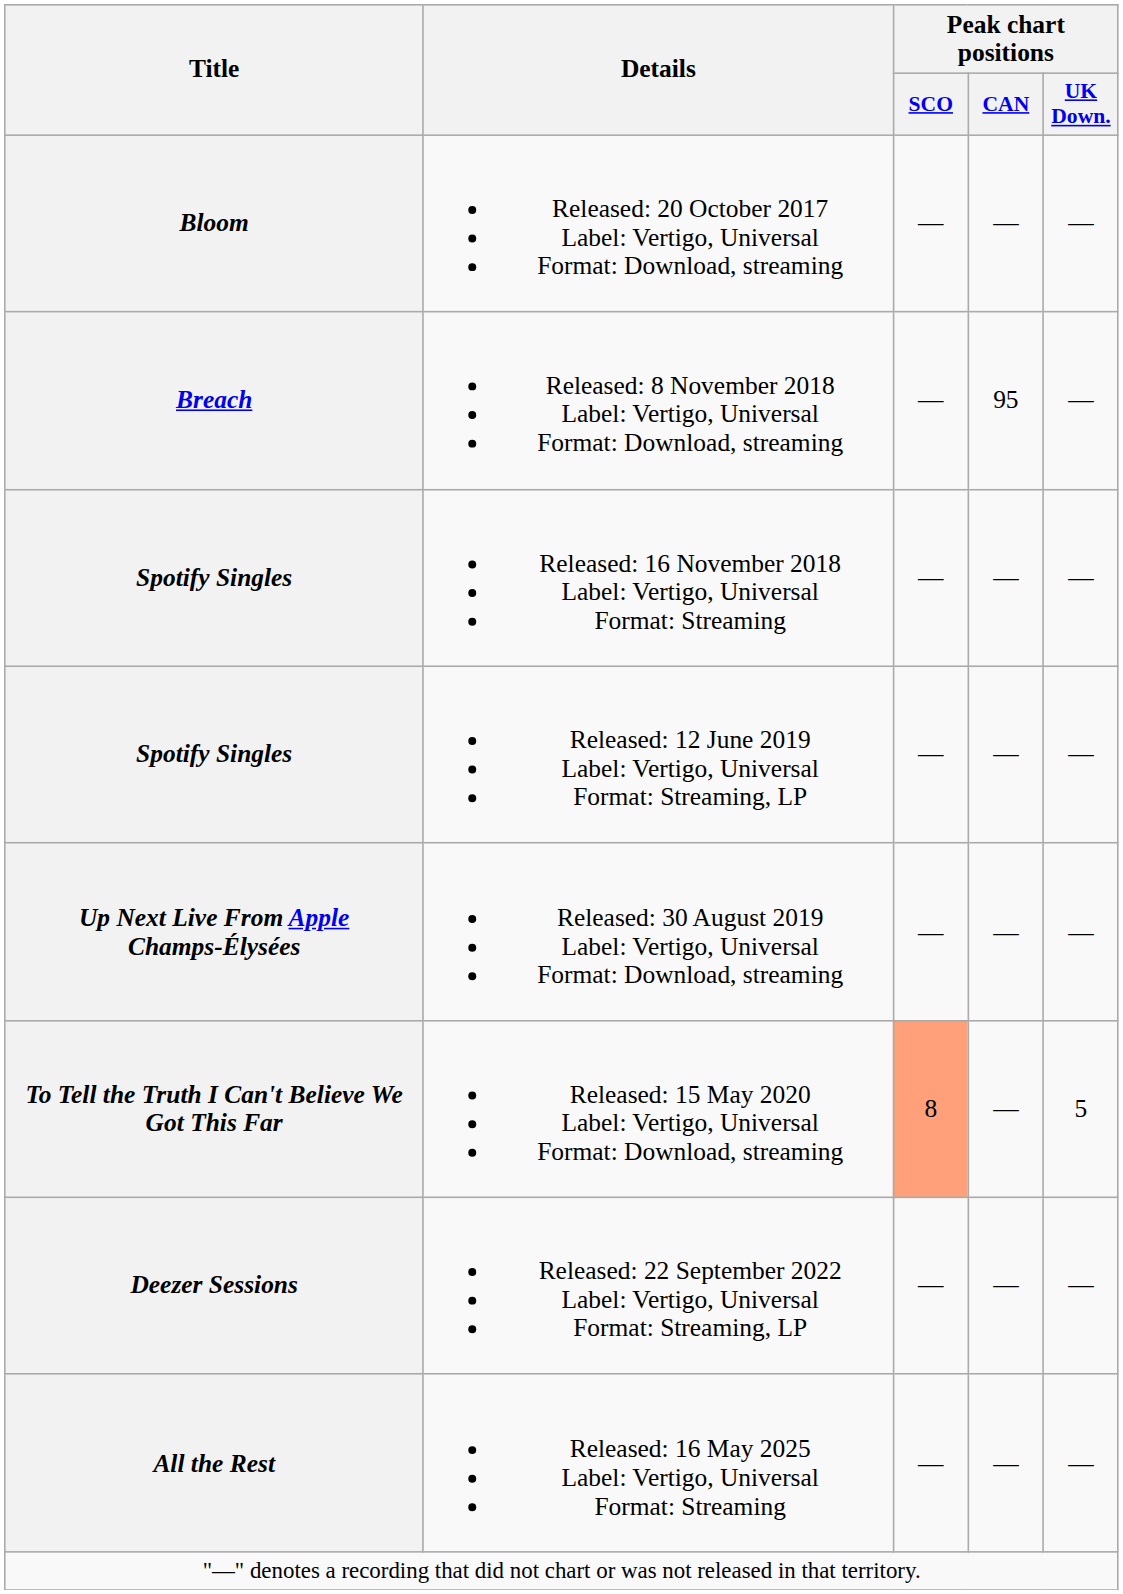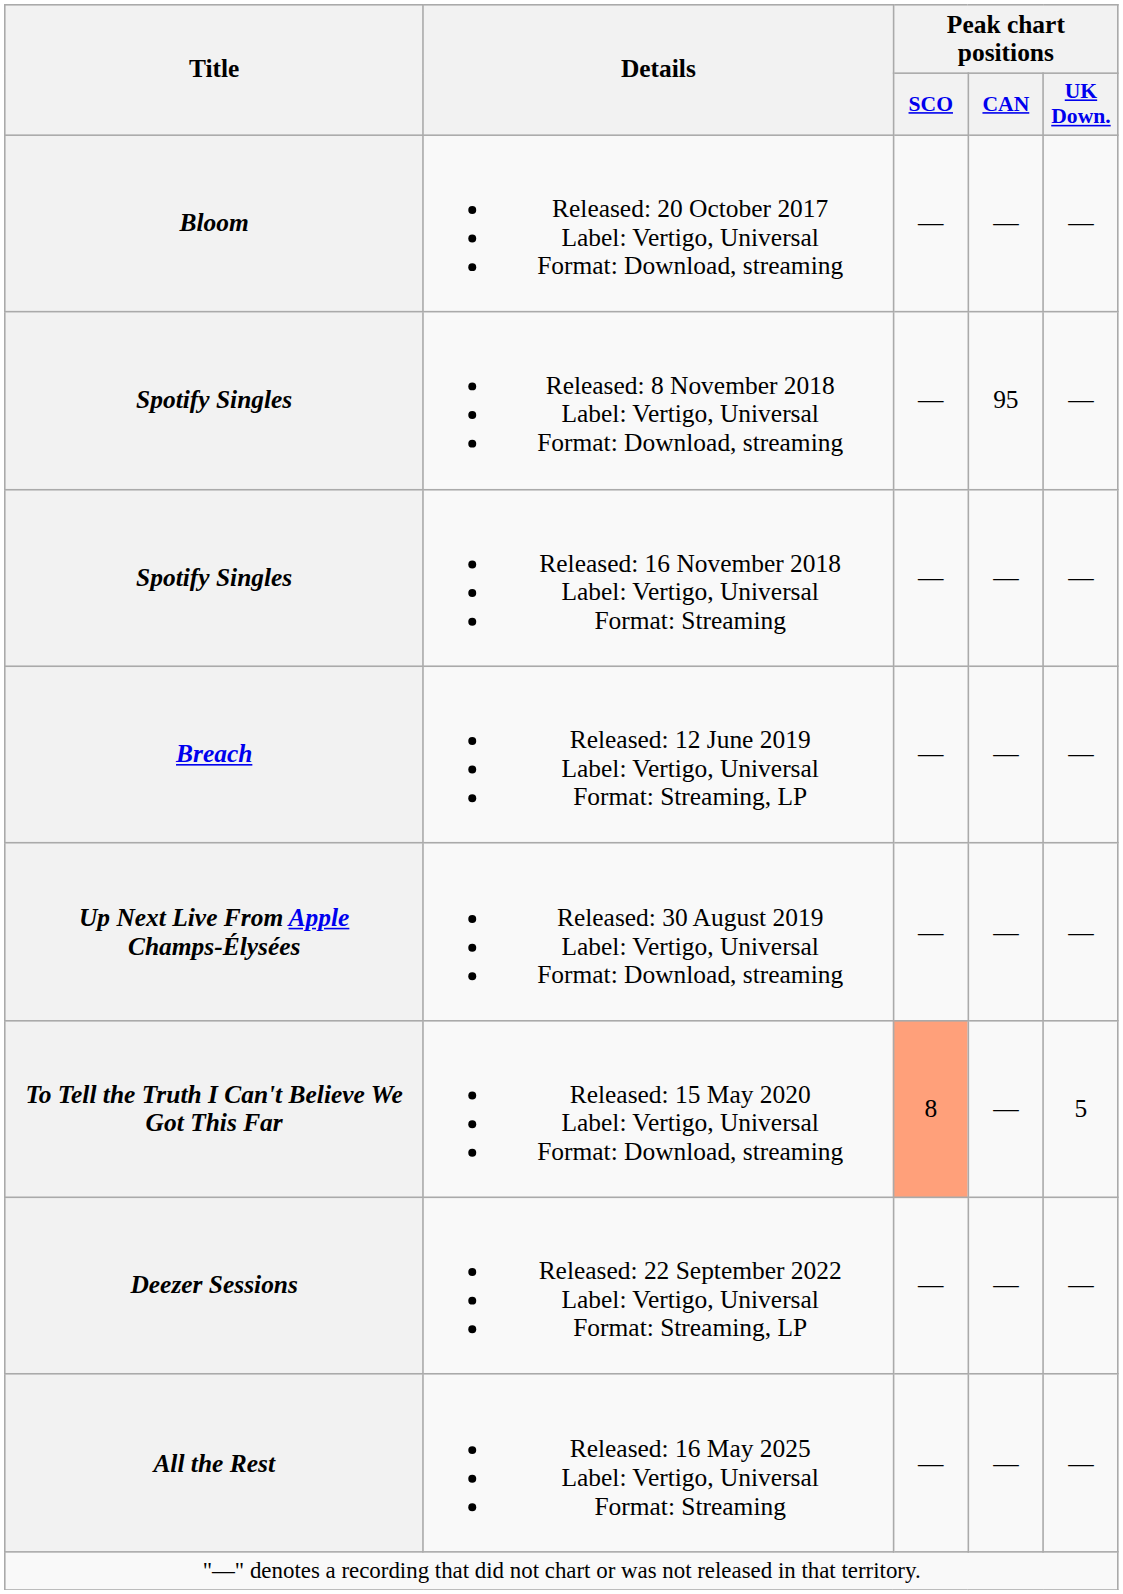row 4 | Title: Breach -> Spotify Singles
row 6 | Title: Spotify Singles -> Breach
